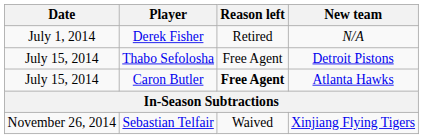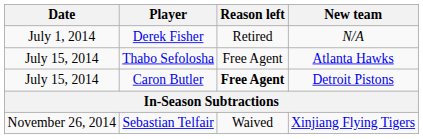Thabo Sefolosha | New team: Detroit Pistons -> Atlanta Hawks
Caron Butler | New team: Atlanta Hawks -> Detroit Pistons
